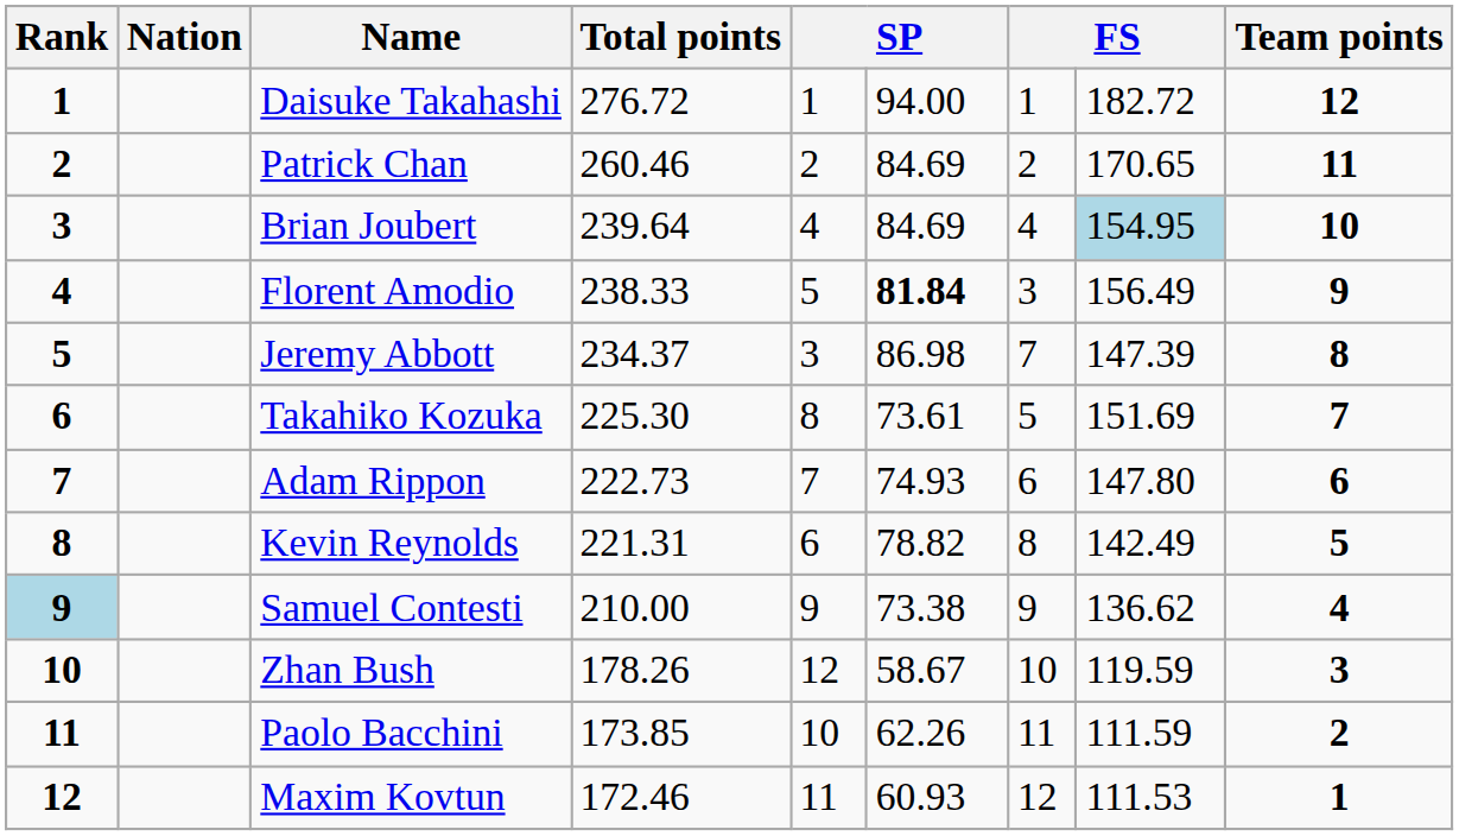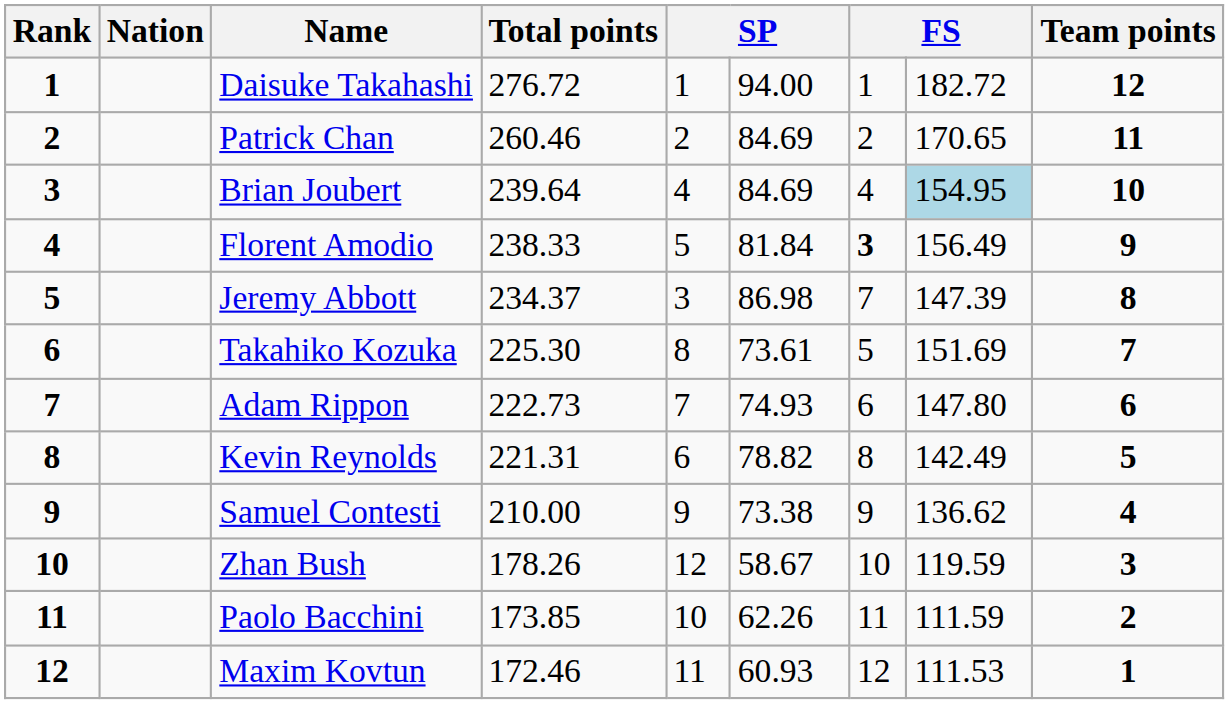Florent Amodio | column 6: bold -> normal
Florent Amodio | column 7: normal -> bold
Samuel Contesti | Rank: lightblue background -> no background
